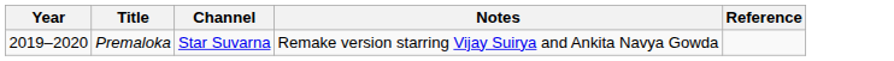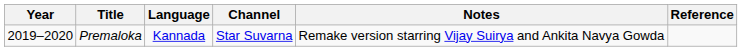+ column: Language | Kannada
